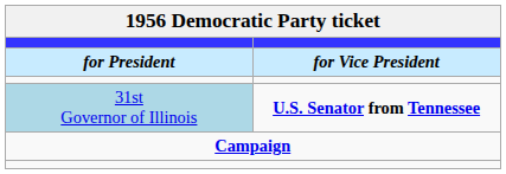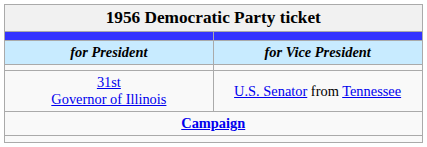31st Governor of Illinois | column 1: lightblue background -> no background
31st Governor of Illinois | column 2: bold -> normal
